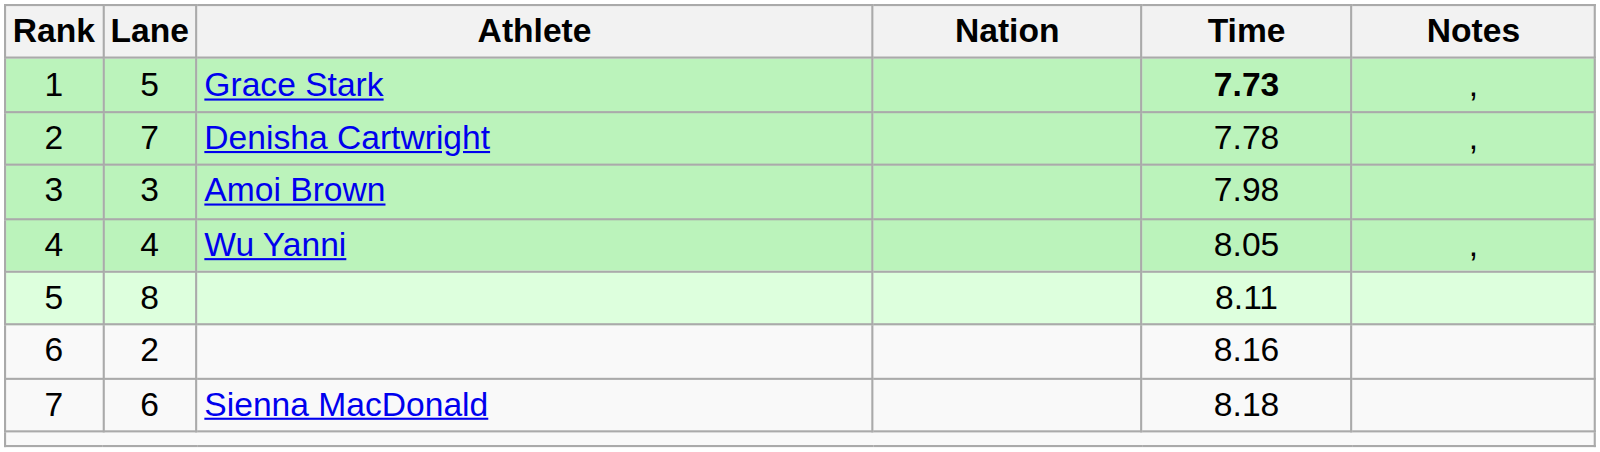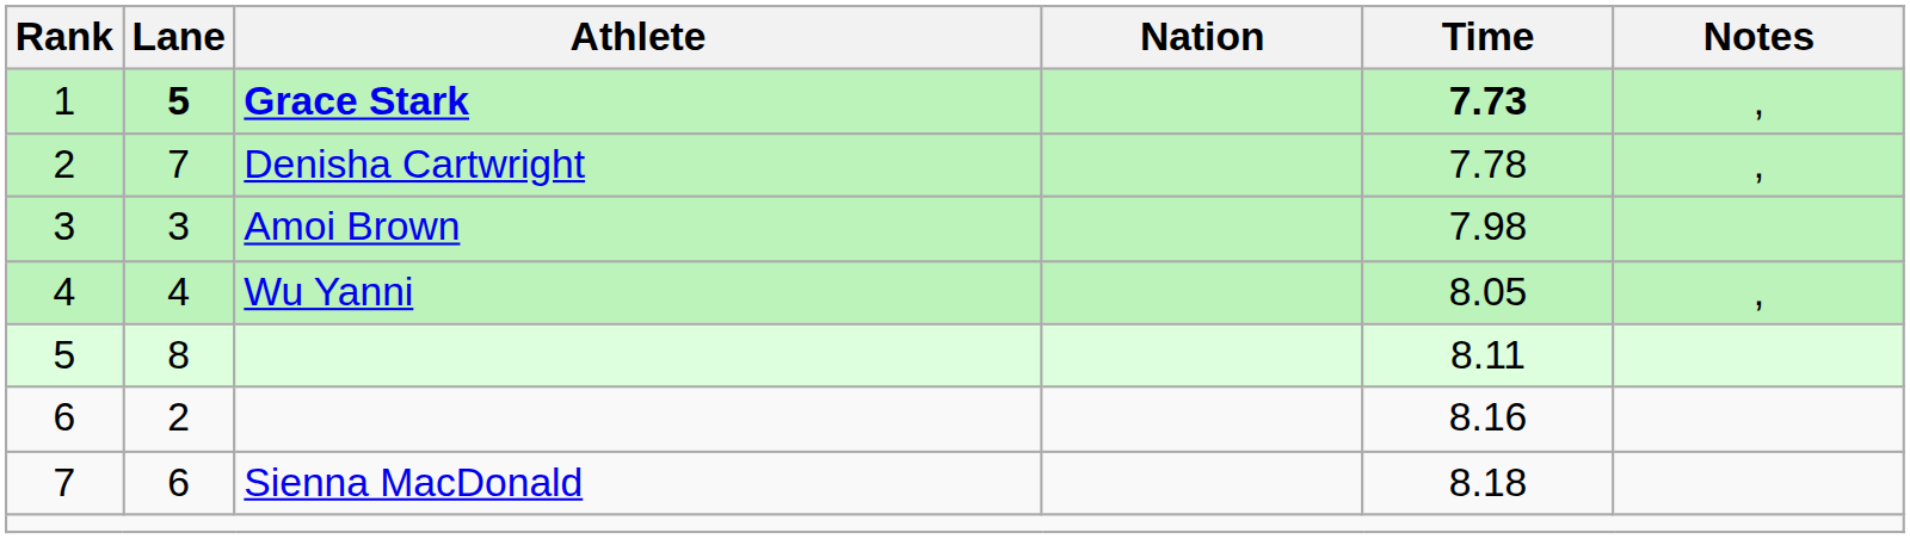1 | Lane: normal -> bold
1 | Athlete: normal -> bold
